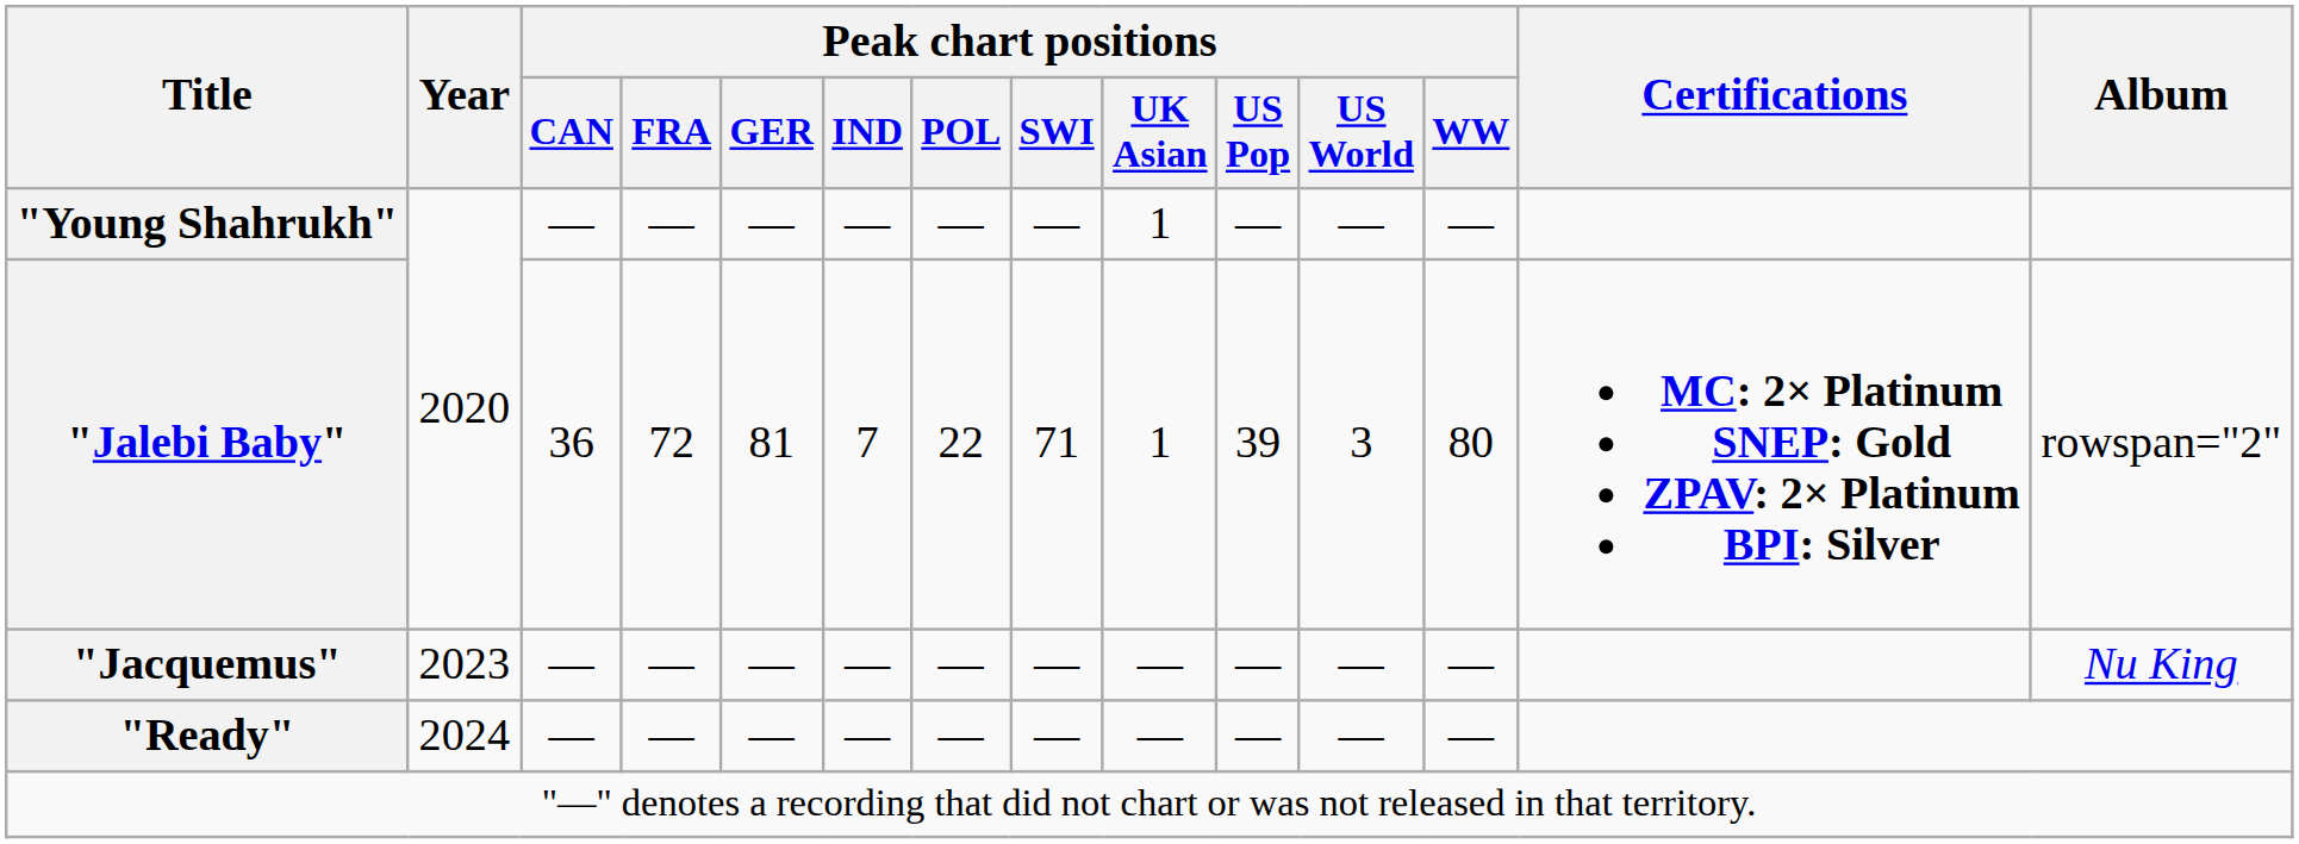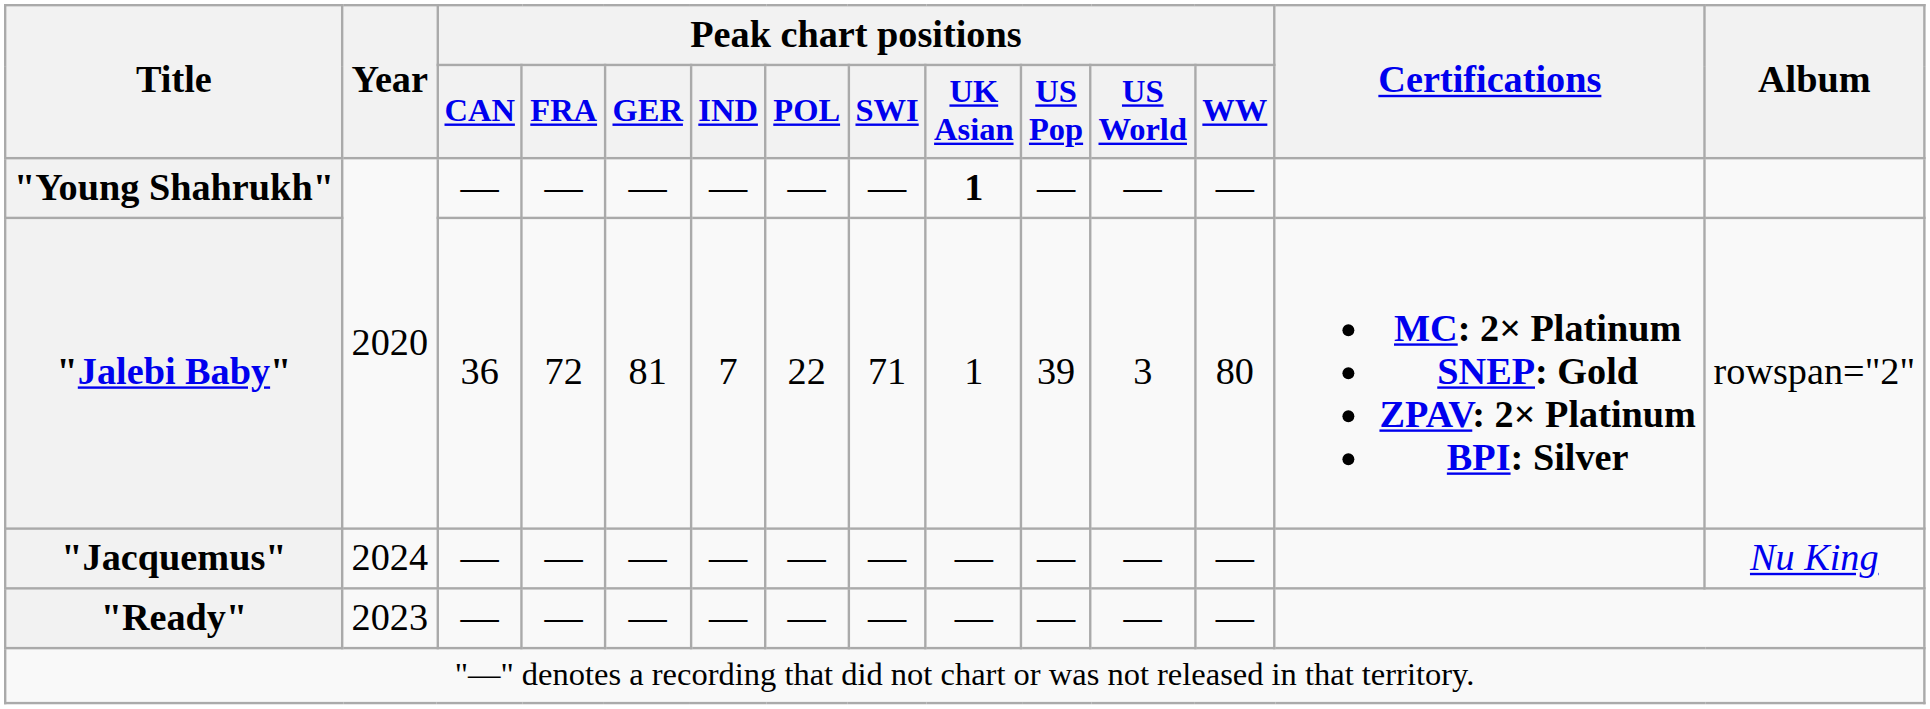"Young Shahrukh" | Peak chart positions / UK Asian: normal -> bold
"Jacquemus" | Year: 2023 -> 2024
"Ready" | Year: 2024 -> 2023
